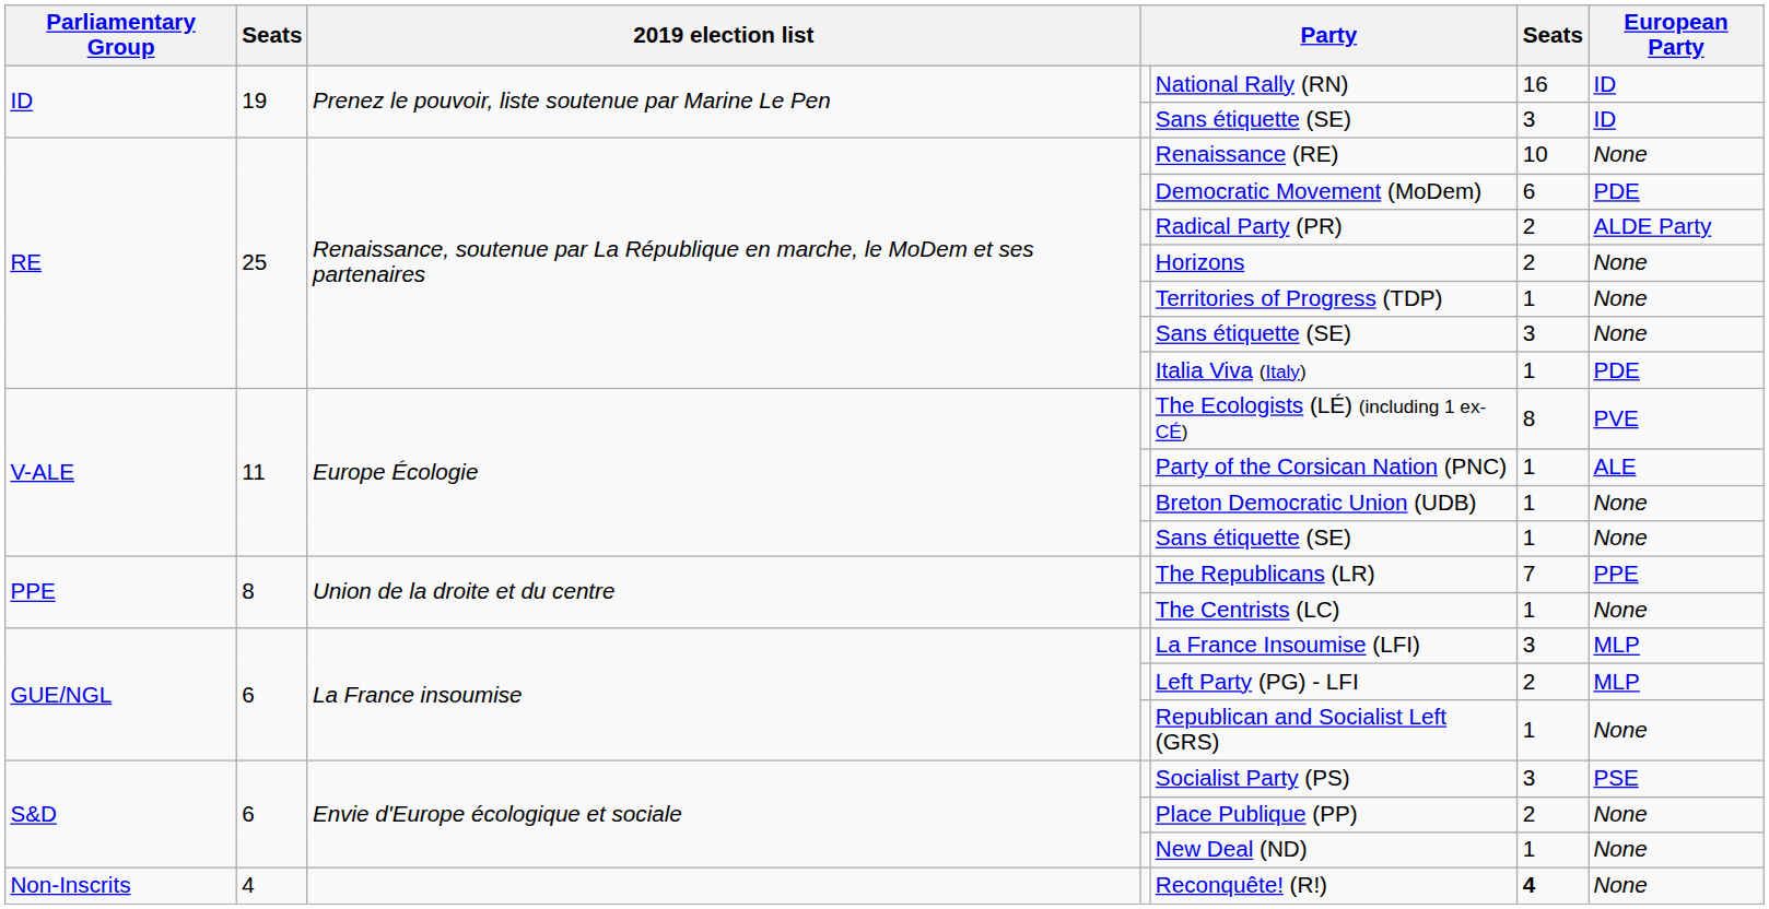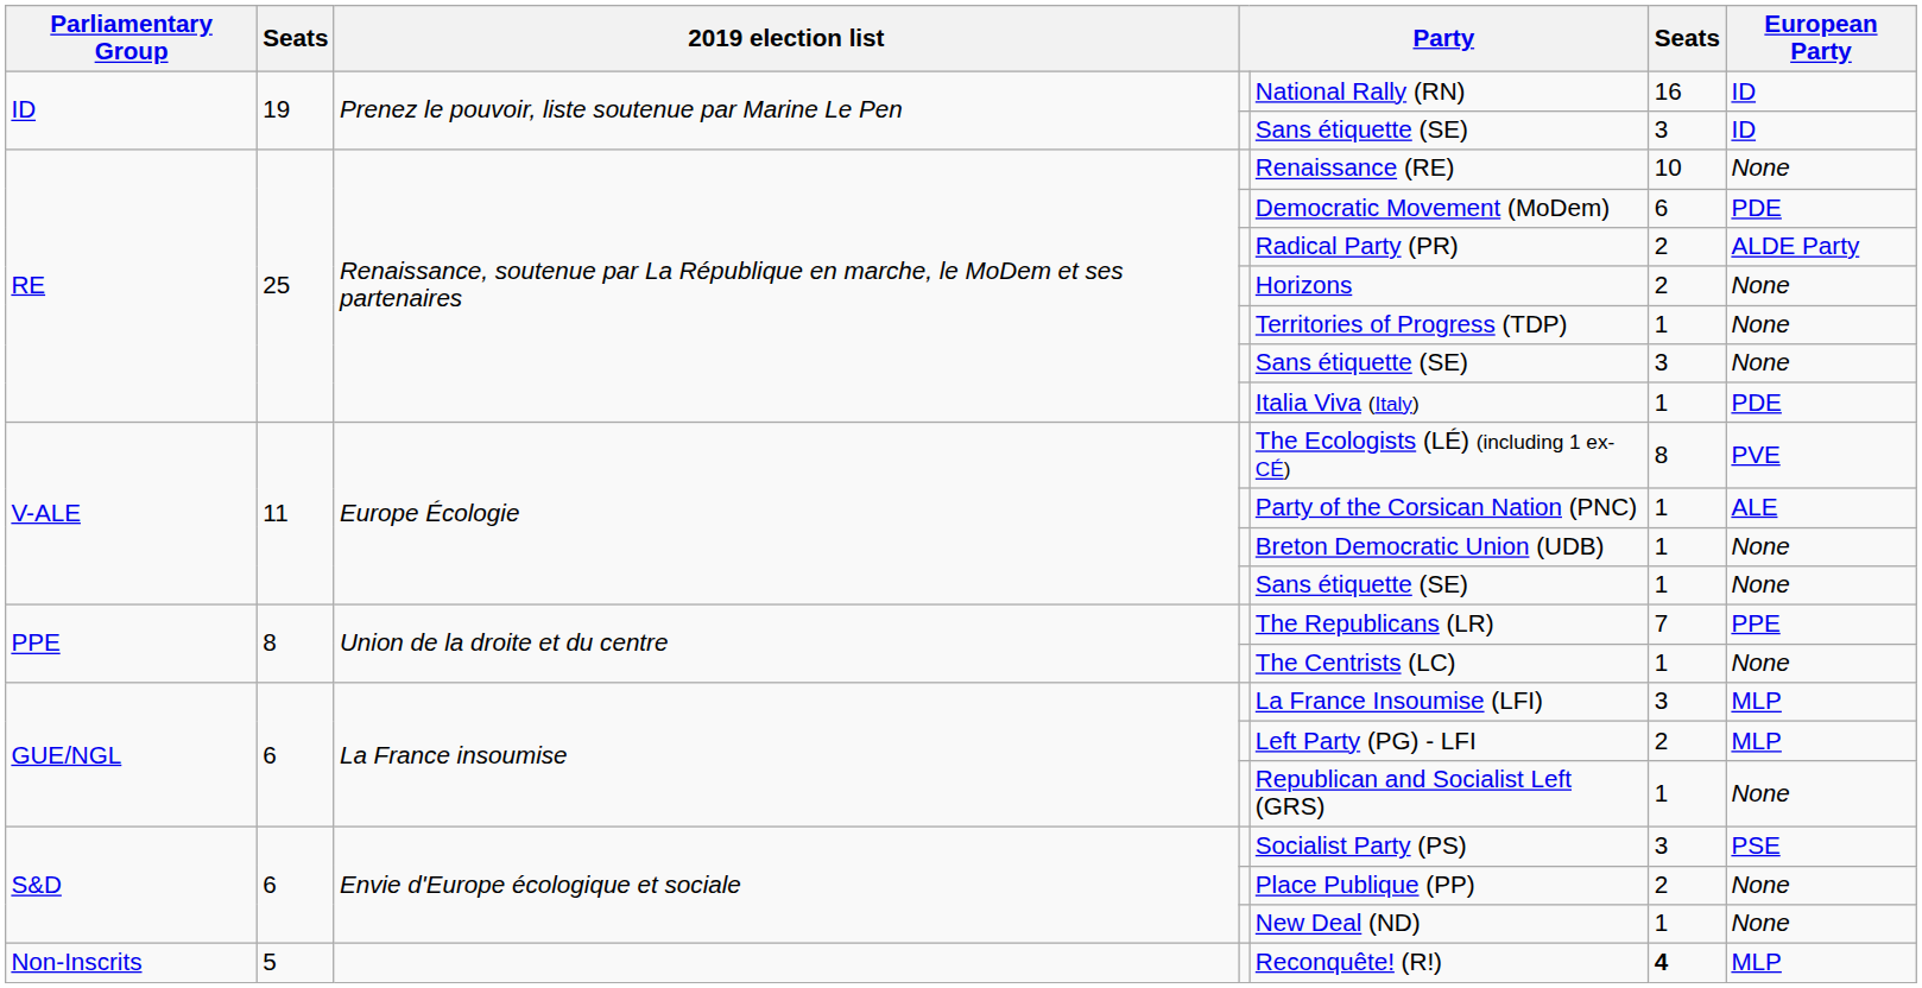Non-Inscrits | column 2: 4 -> 5
Non-Inscrits | European Party: None -> MLP
